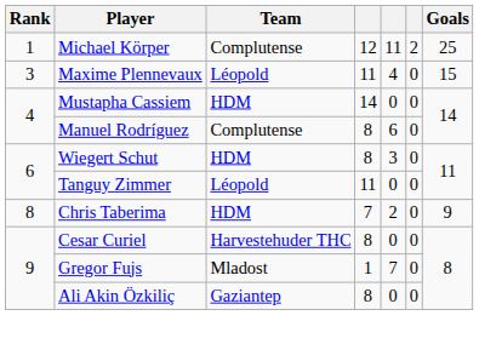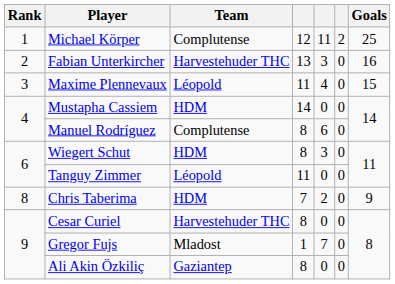+ row: 2 | Fabian Unterkircher | Harvestehuder THC | 13 | 3 | 0 | 16
